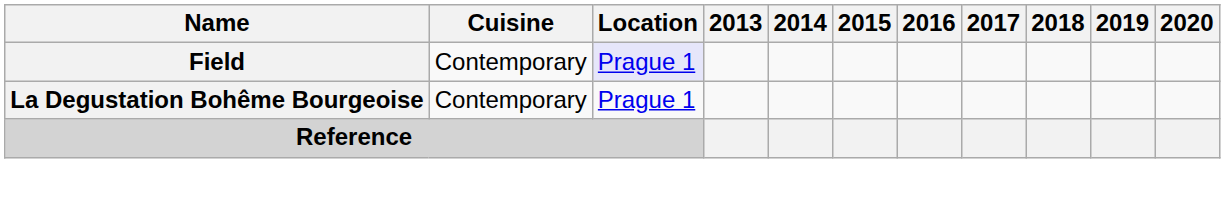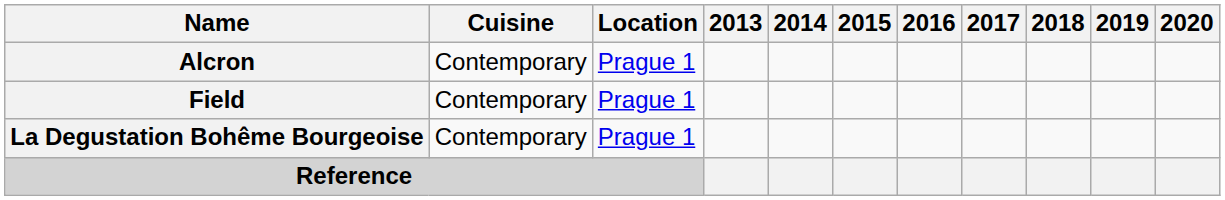+ row: Alcron | Contemporary | Prague 1
Field | Location: lavender background -> no background
